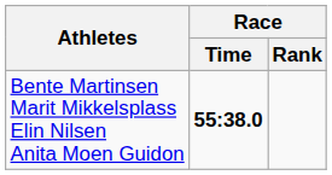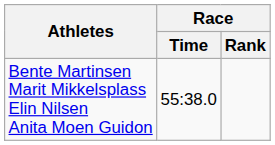row 3 | Race / Time: bold -> normal
